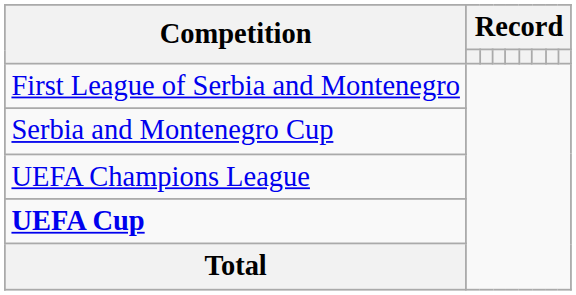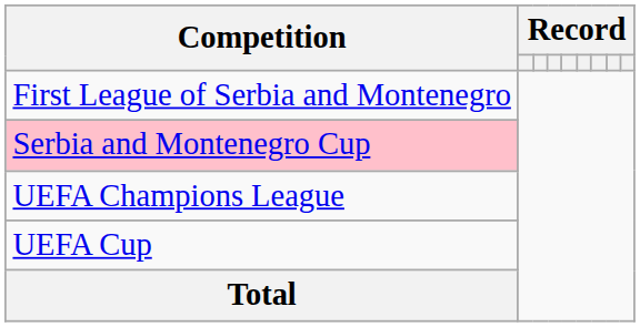Serbia and Montenegro Cup | Competition: no background -> pink background
UEFA Cup | Competition: bold -> normal
